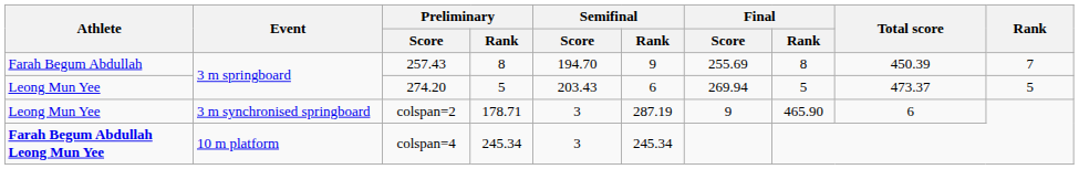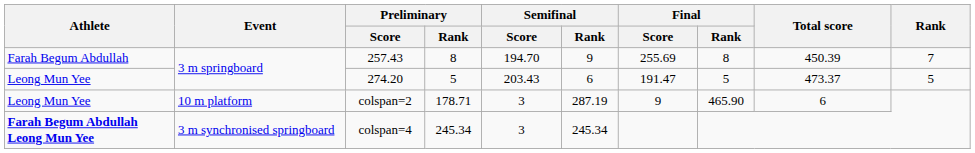274.20 | Final / Score: 269.94 -> 191.47
colspan=2 | Event: 3 m synchronised springboard -> 10 m platform
colspan=4 | Event: 10 m platform -> 3 m synchronised springboard
